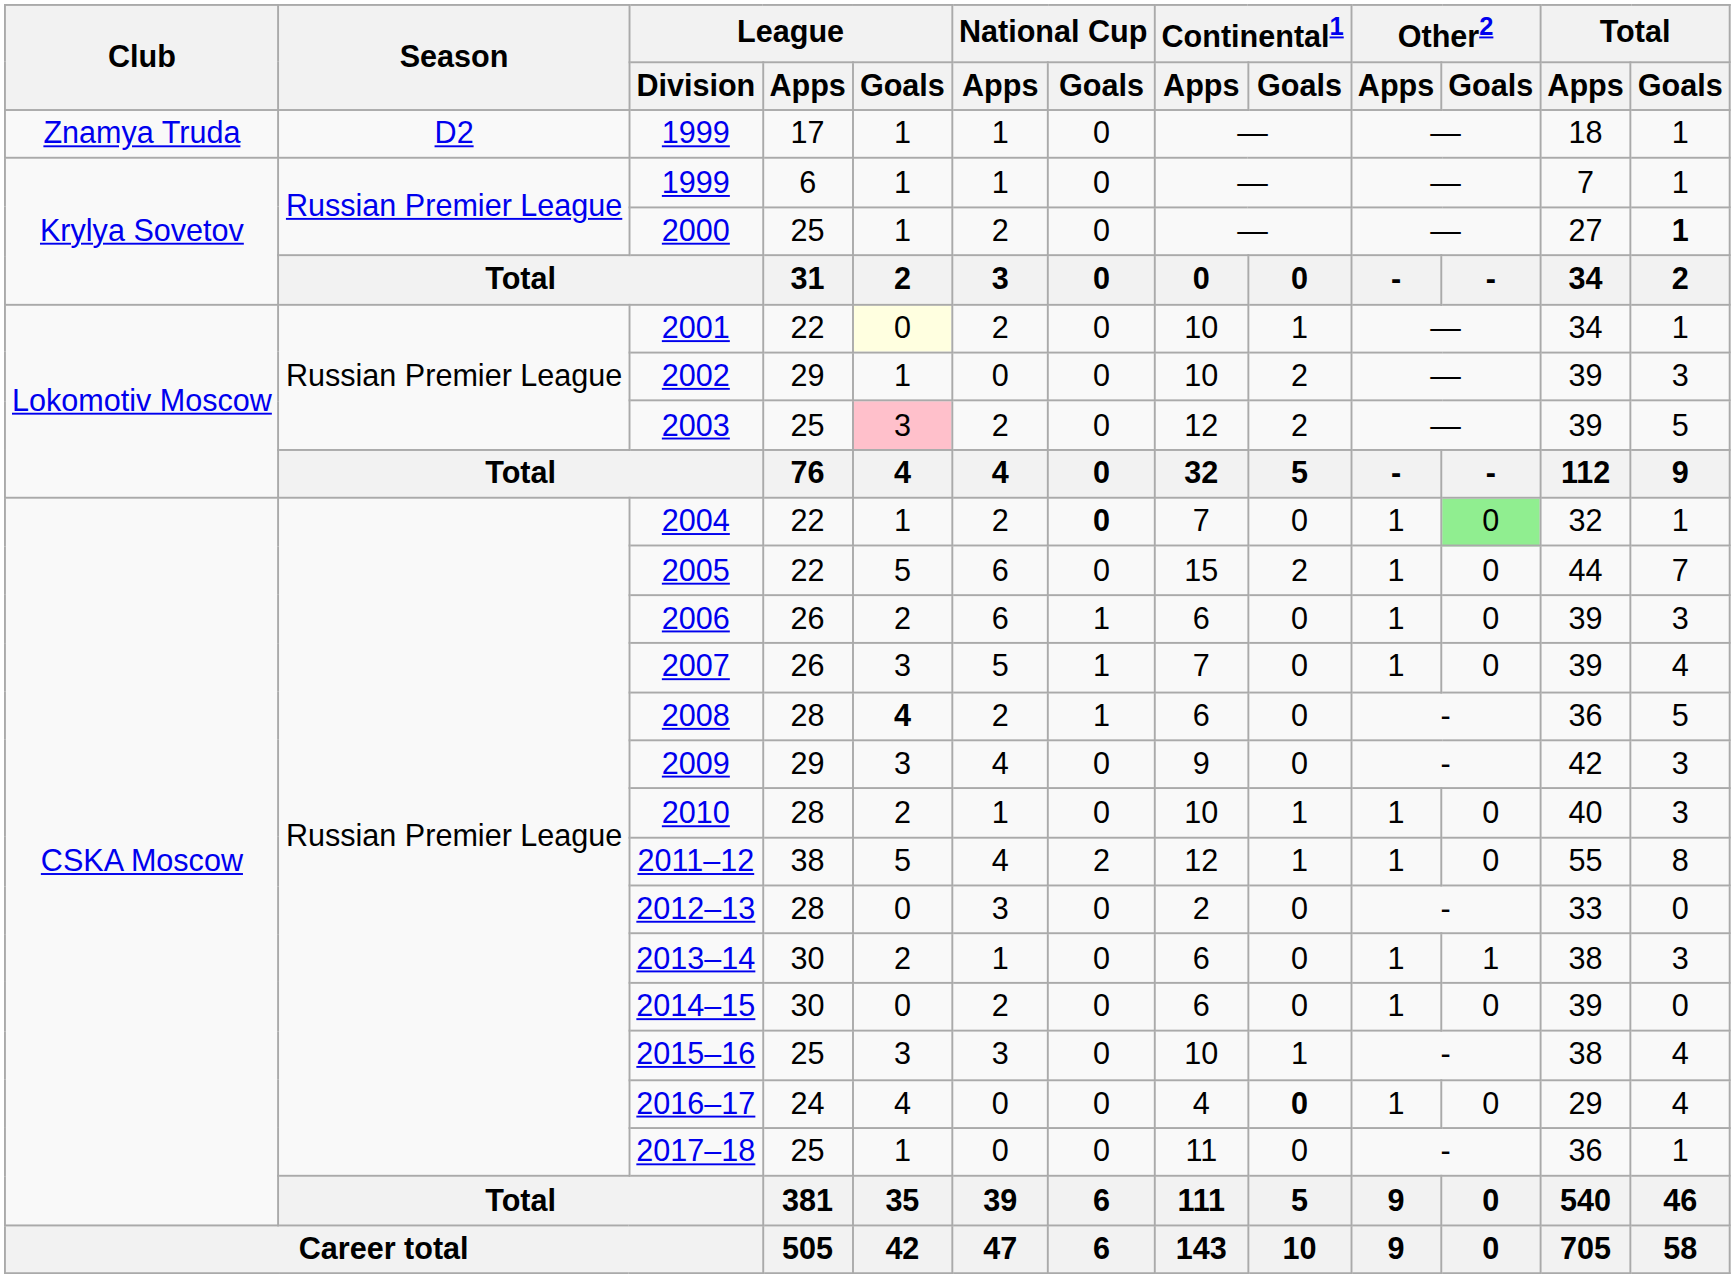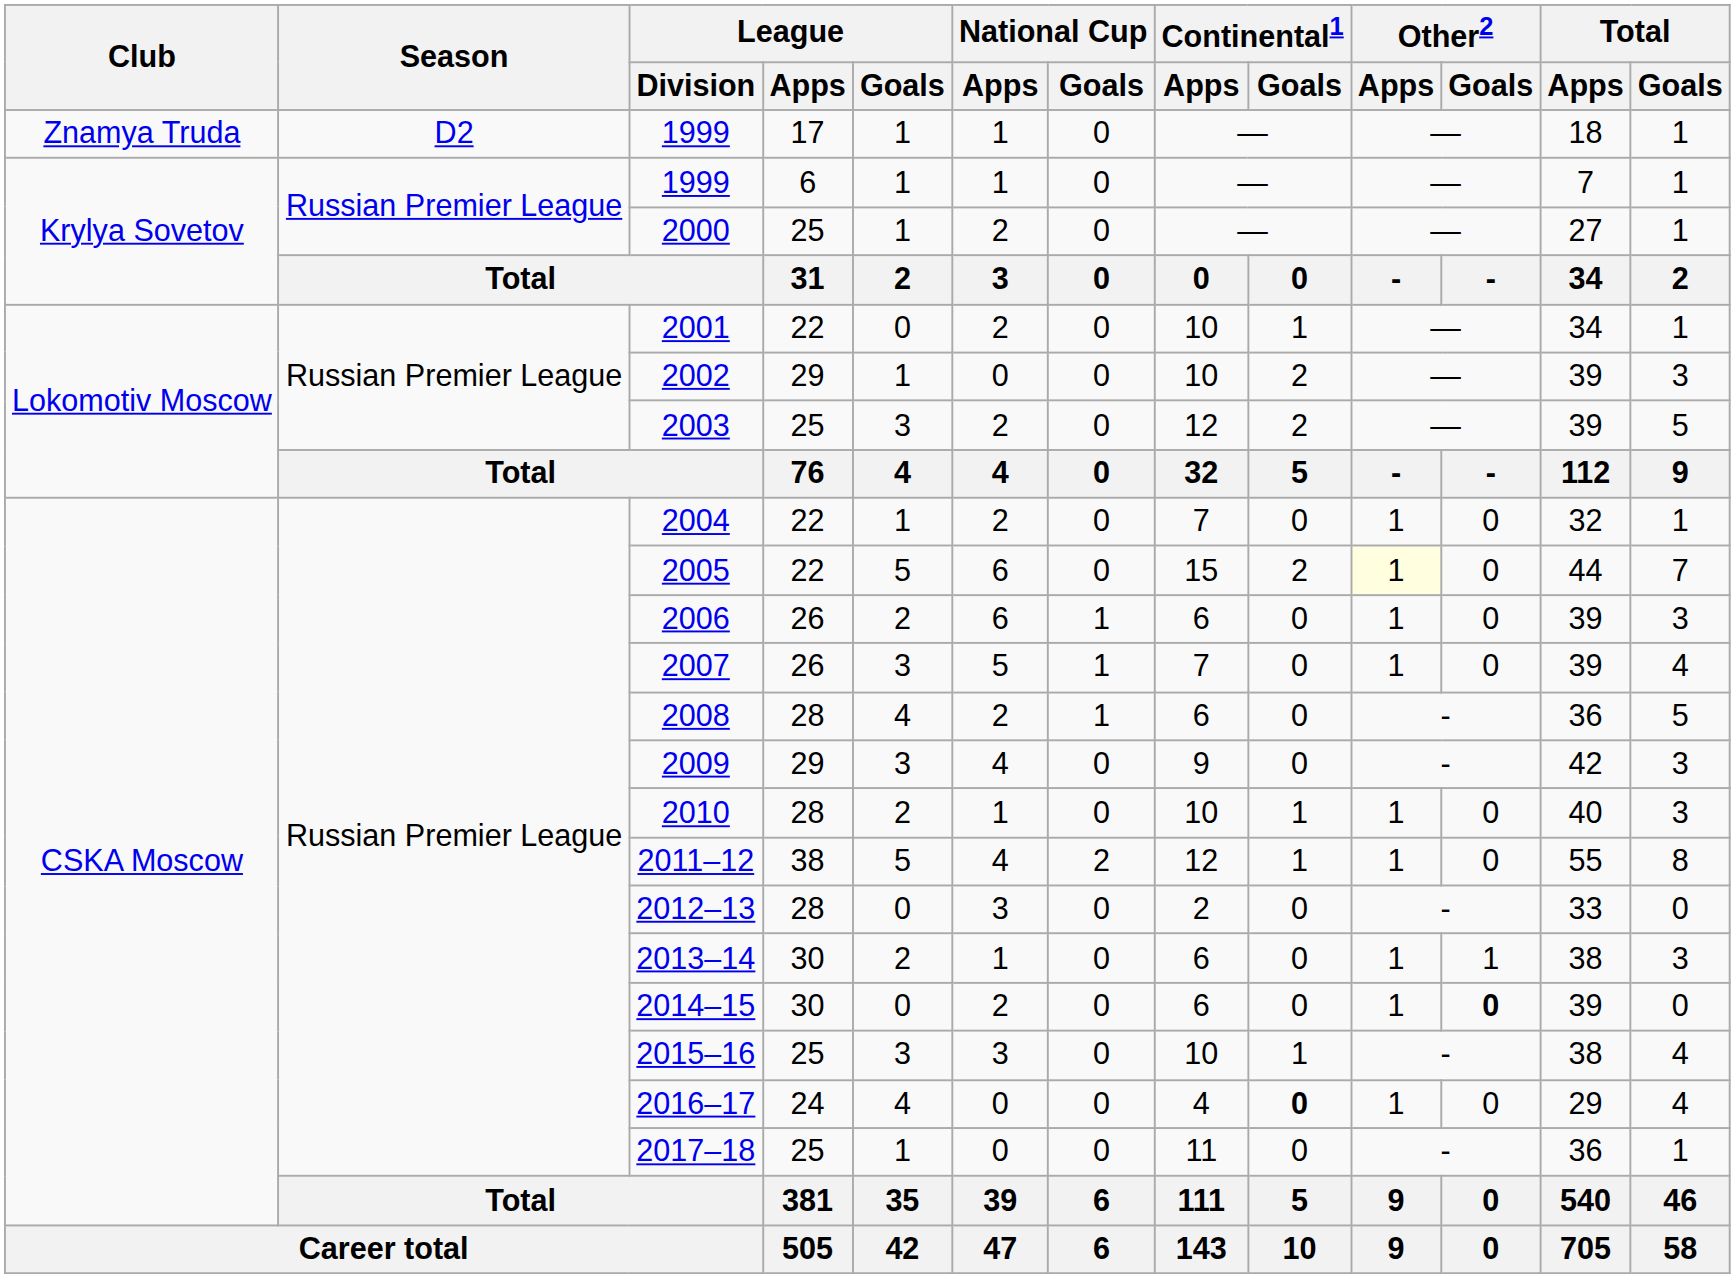2000 | Total / Goals: bold -> normal
2001 | League / Goals: lightyellow background -> no background
2003 | League / Goals: pink background -> no background
2004 | National Cup / Goals: bold -> normal
2004 | Other2 / Goals: lightgreen background -> no background
2005 | Other2 / Apps: no background -> lightyellow background
2008 | League / Goals: bold -> normal
2014–15 | Other2 / Goals: normal -> bold
